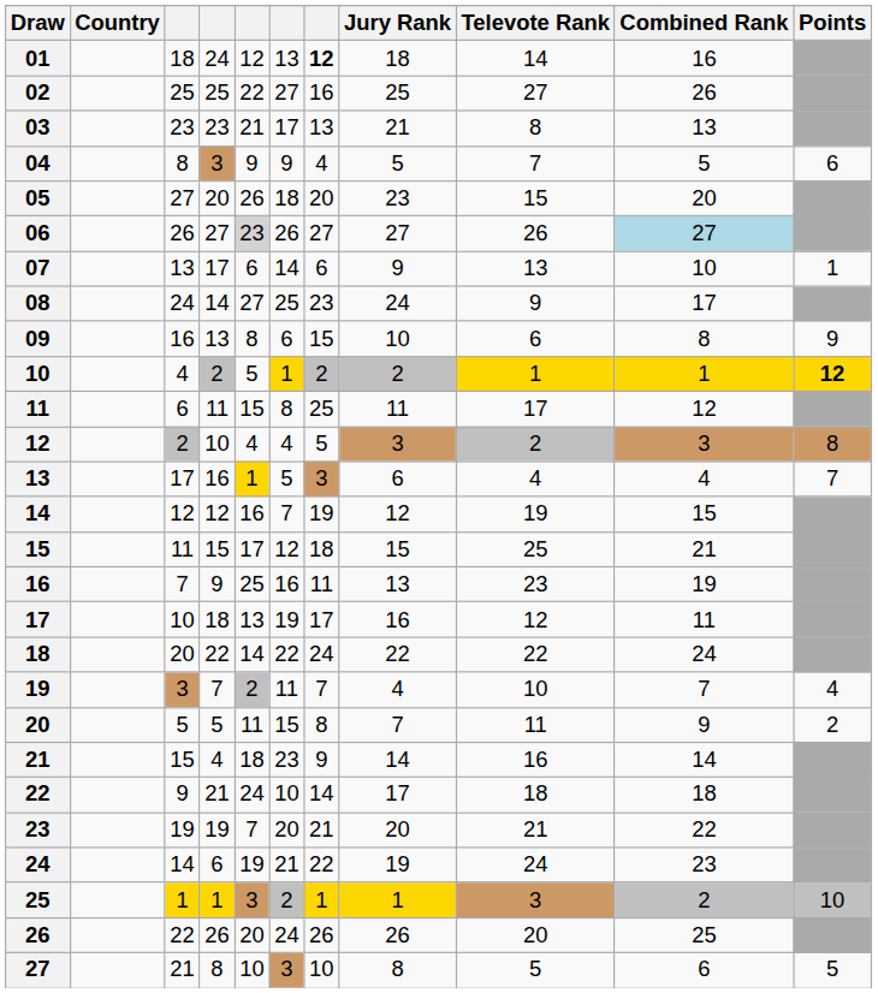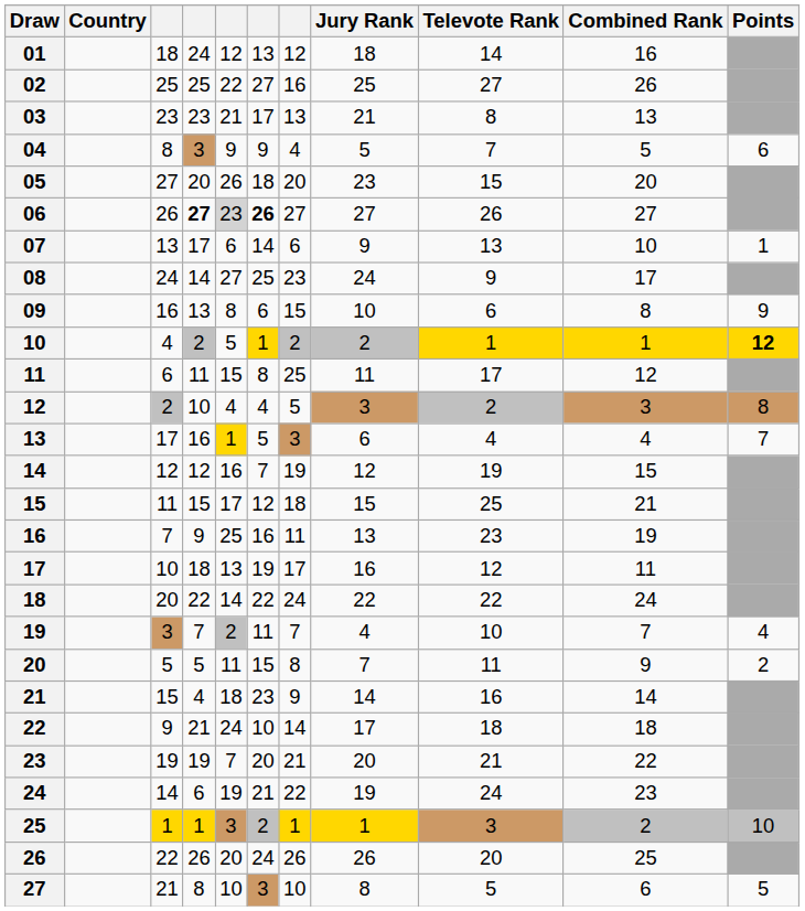01 | column 7: bold -> normal
06 | column 4: normal -> bold
06 | column 6: normal -> bold
06 | Combined Rank: lightblue background -> no background
